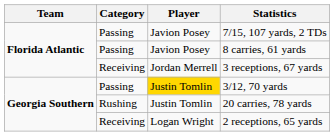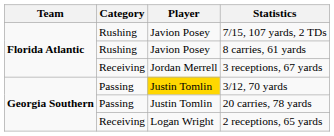7/15, 107 yards, 2 TDs | Category: Passing -> Rushing
8 carries, 61 yards | Category: Passing -> Rushing
20 carries, 78 yards | Category: Rushing -> Passing
